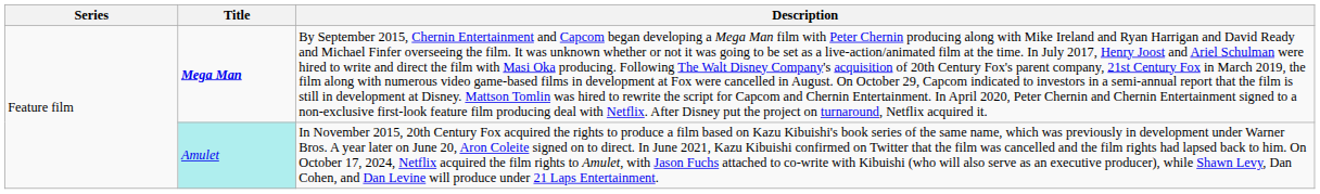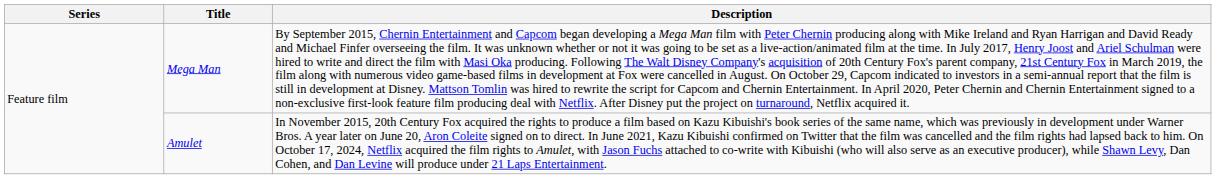Mega Man | Title: bold -> normal
Amulet | Title: paleturquoise background -> no background
